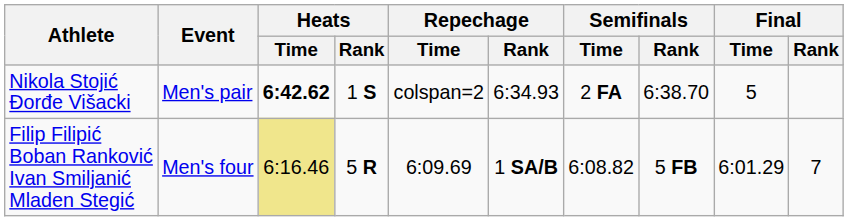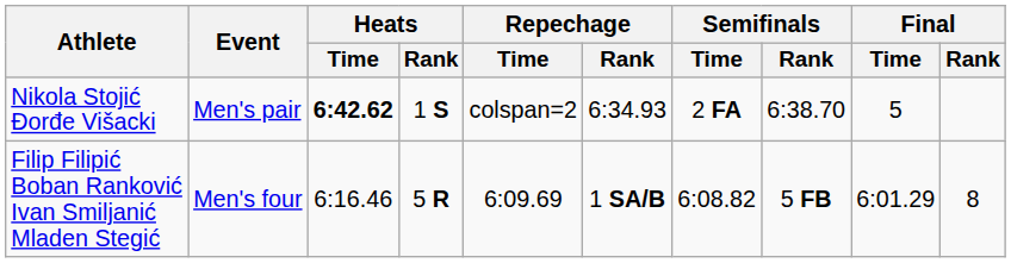Filip Filipić Boban Ranković Ivan Smiljanić Mladen Stegić | Heats / Time: khaki background -> no background
Filip Filipić Boban Ranković Ivan Smiljanić Mladen Stegić | Final / Rank: 7 -> 8
